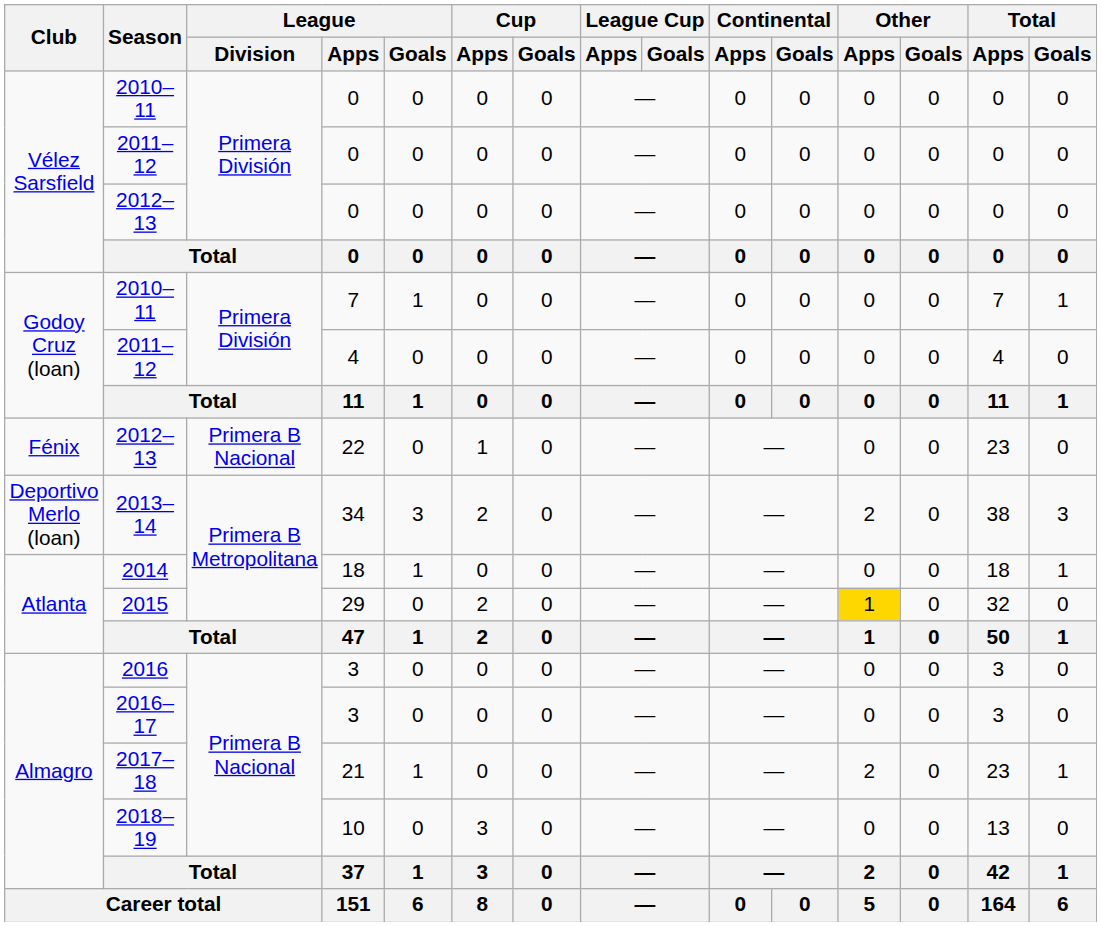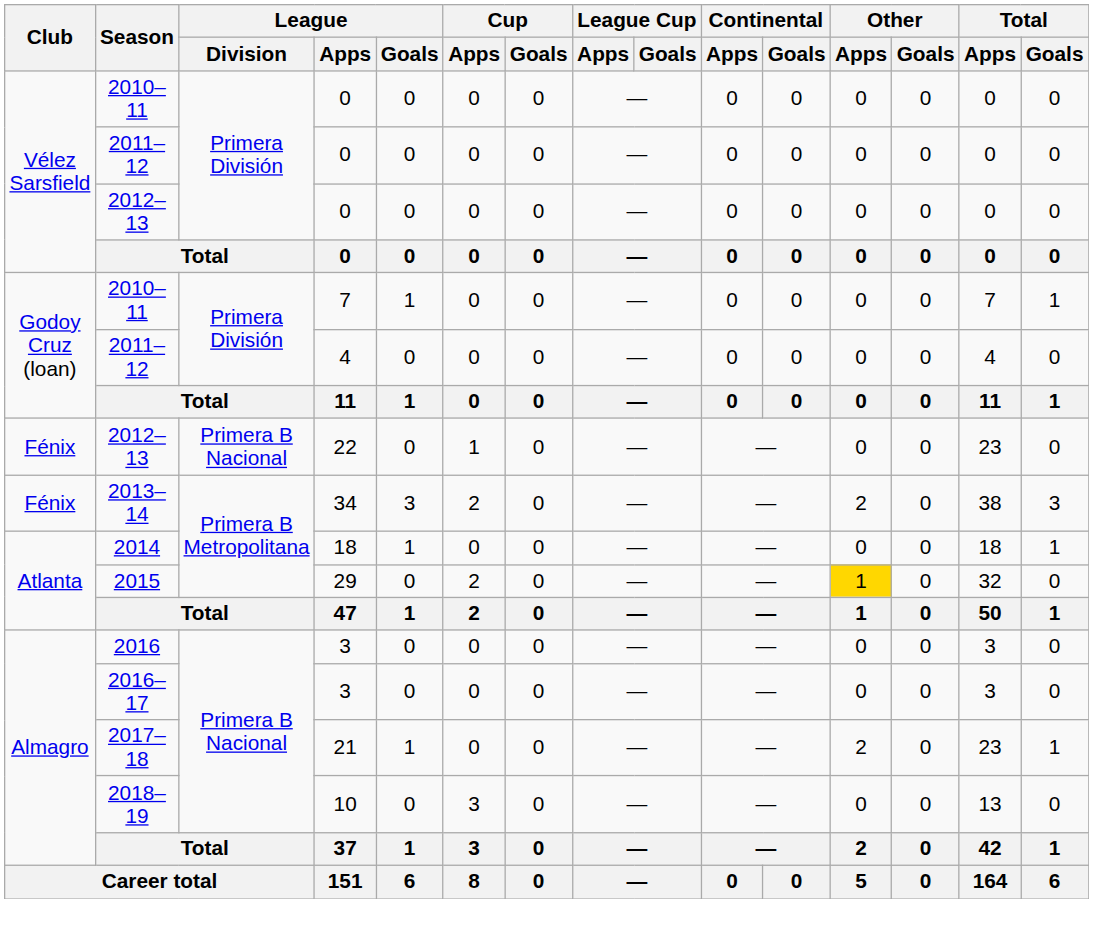2013–14 | Club: Deportivo Merlo (loan) -> Fénix
